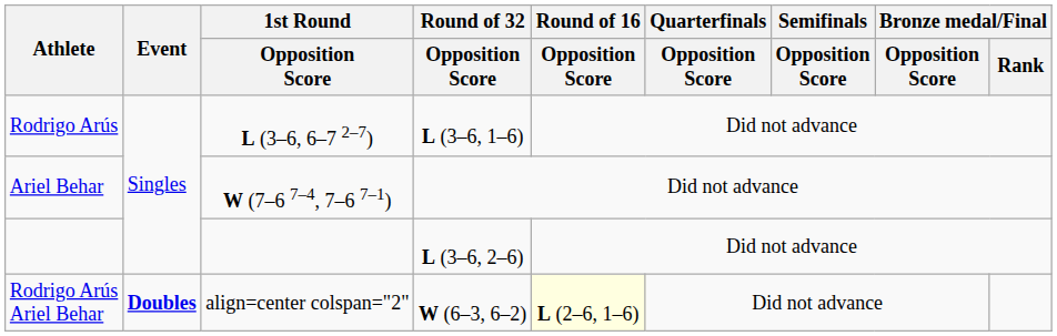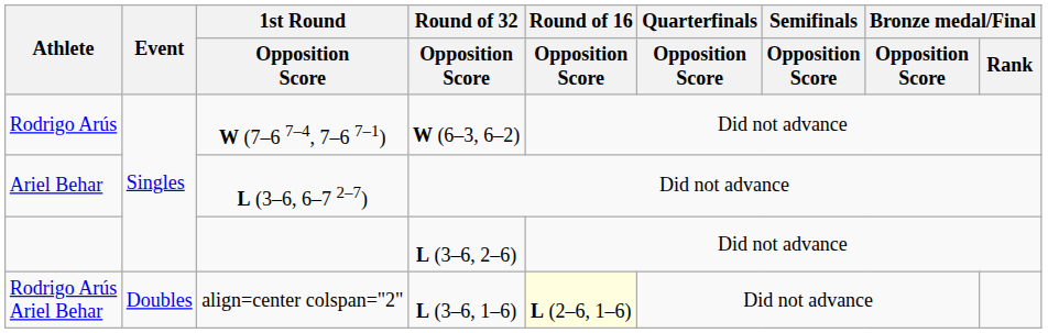Rodrigo Arús | 1st Round / Opposition Score: L (3–6, 6–7 2–7) -> W (7–6 7–4, 7–6 7–1)
Rodrigo Arús | Round of 32 / Opposition Score: L (3–6, 1–6) -> W (6–3, 6–2)
Ariel Behar | 1st Round / Opposition Score: W (7–6 7–4, 7–6 7–1) -> L (3–6, 6–7 2–7)
Rodrigo Arús Ariel Behar | Event: bold -> normal
Rodrigo Arús Ariel Behar | Round of 32 / Opposition Score: W (6–3, 6–2) -> L (3–6, 1–6)
